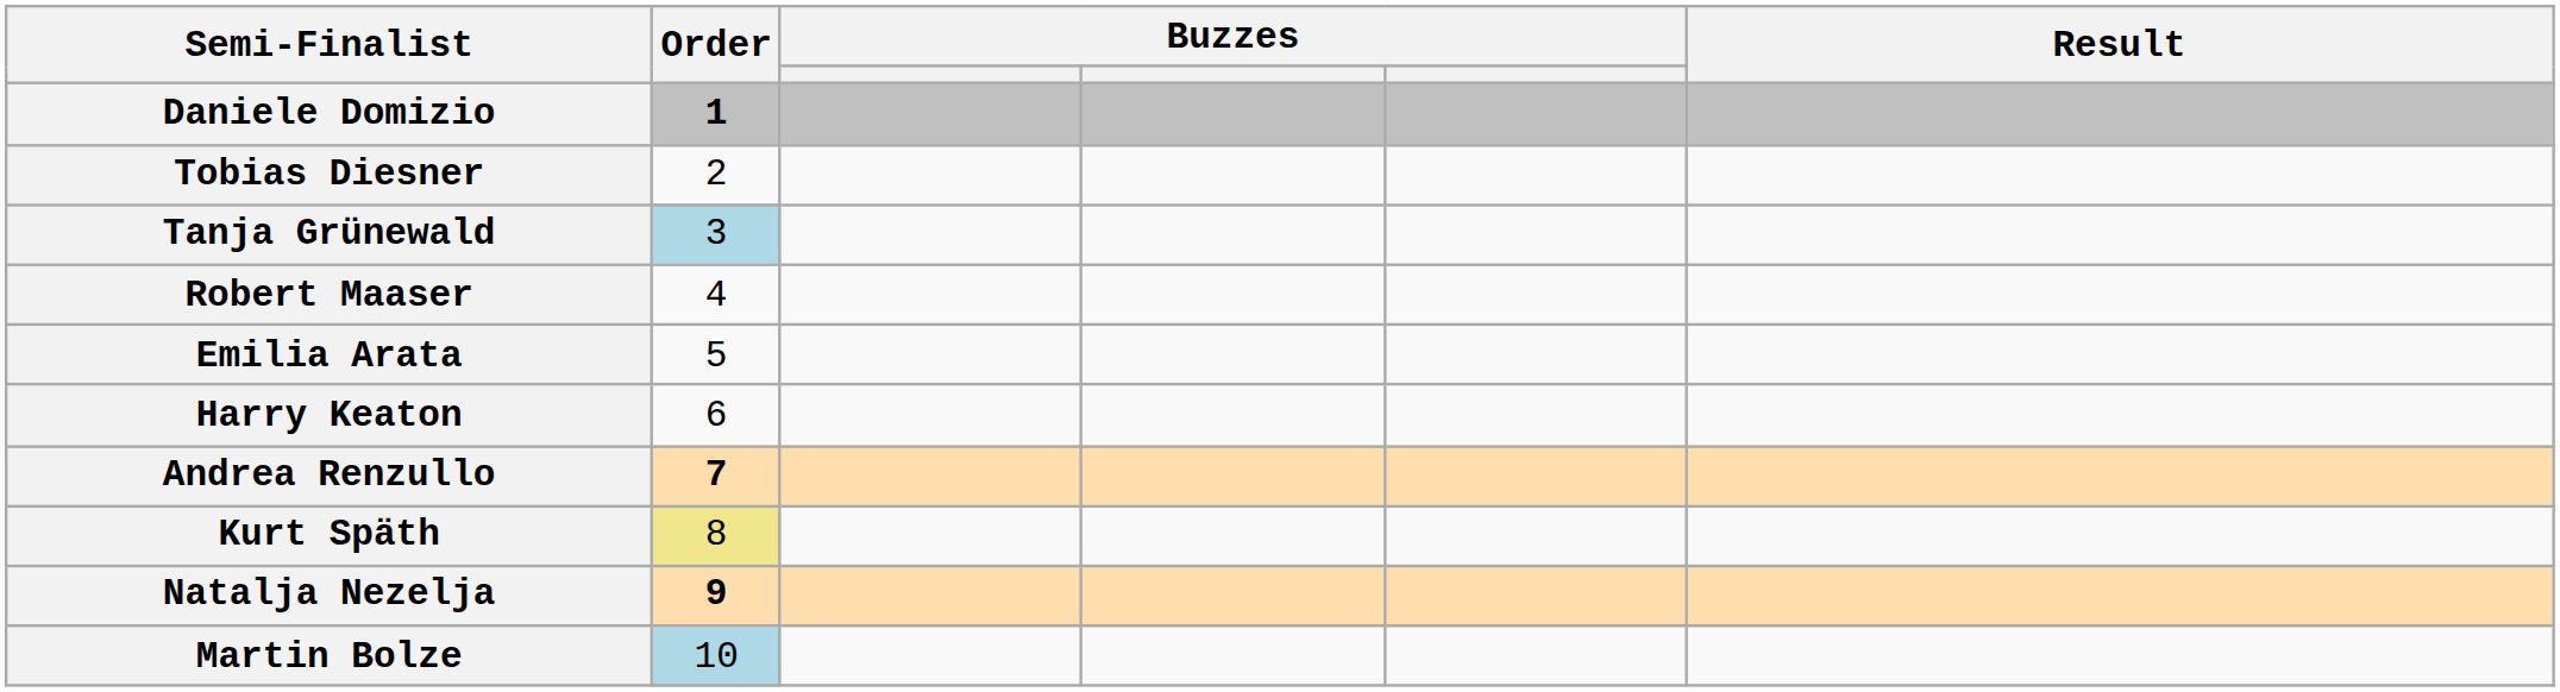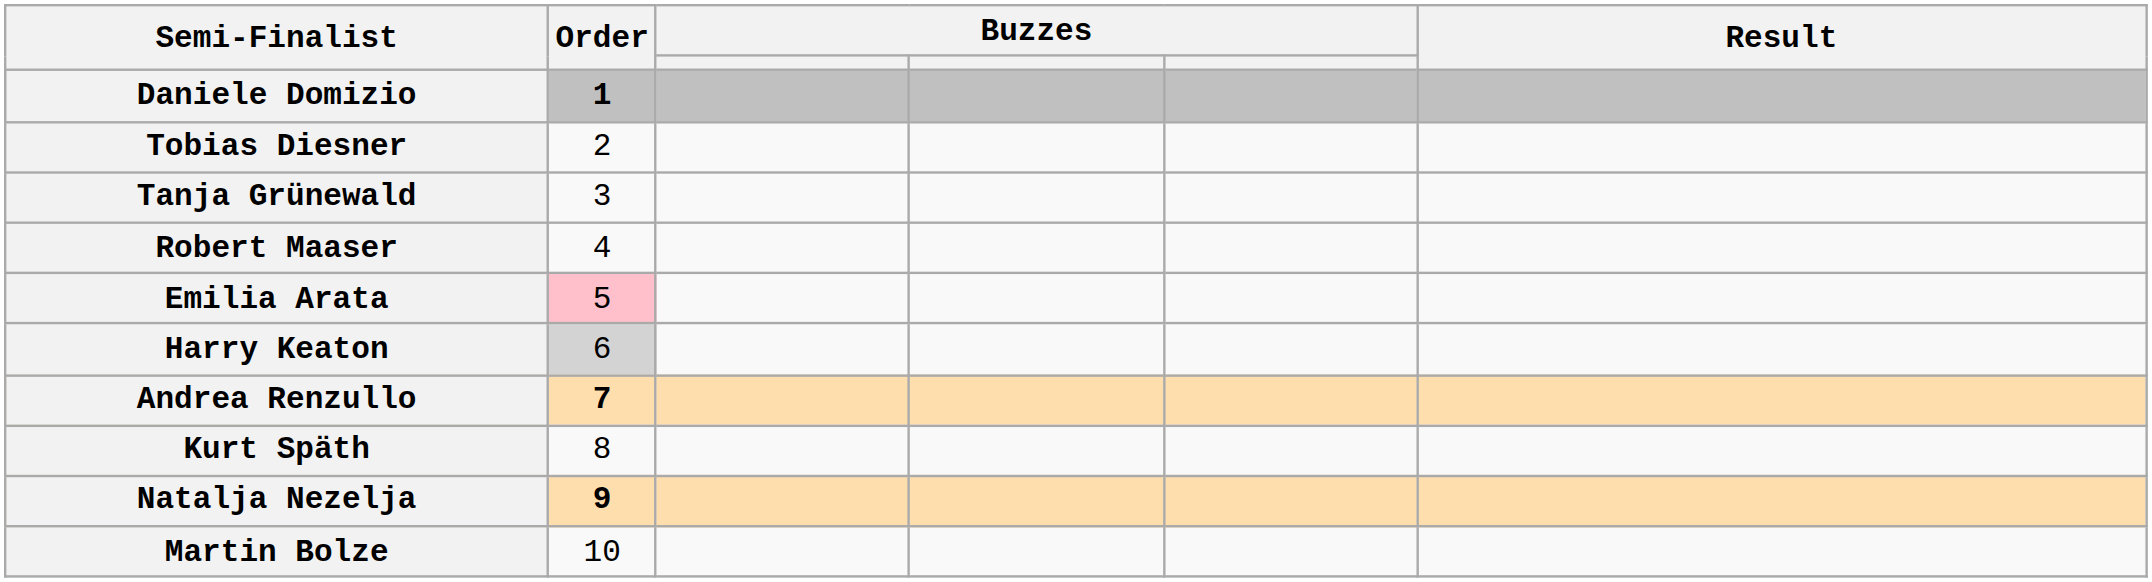Tanja Grünewald | Order: lightblue background -> no background
Emilia Arata | Order: no background -> pink background
Harry Keaton | Order: no background -> lightgrey background
Kurt Späth | Order: khaki background -> no background
Martin Bolze | Order: lightblue background -> no background
